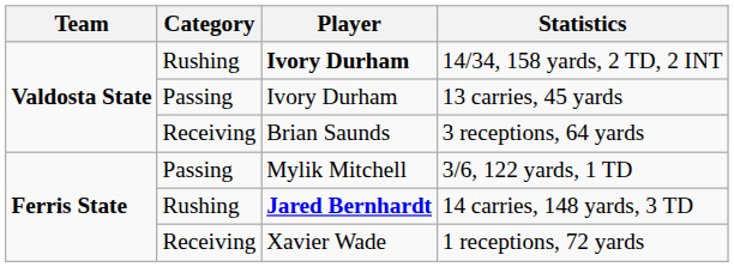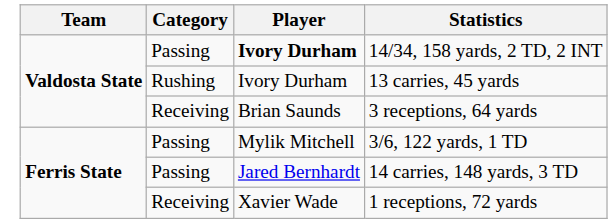14/34, 158 yards, 2 TD, 2 INT | Category: Rushing -> Passing
13 carries, 45 yards | Category: Passing -> Rushing
14 carries, 148 yards, 3 TD | Category: Rushing -> Passing
14 carries, 148 yards, 3 TD | Player: bold -> normal
